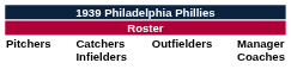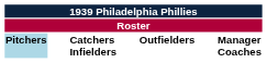Pitchers | column 1: no background -> lightblue background
